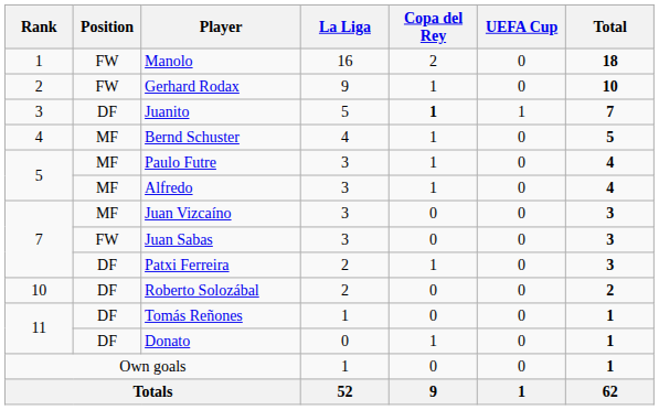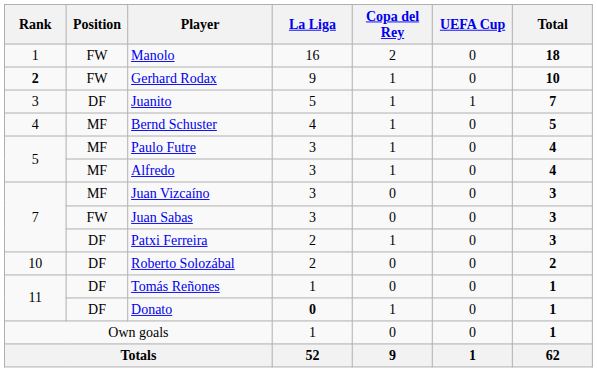Gerhard Rodax | Rank: normal -> bold
Juanito | Copa del Rey: bold -> normal
Donato | La Liga: normal -> bold
